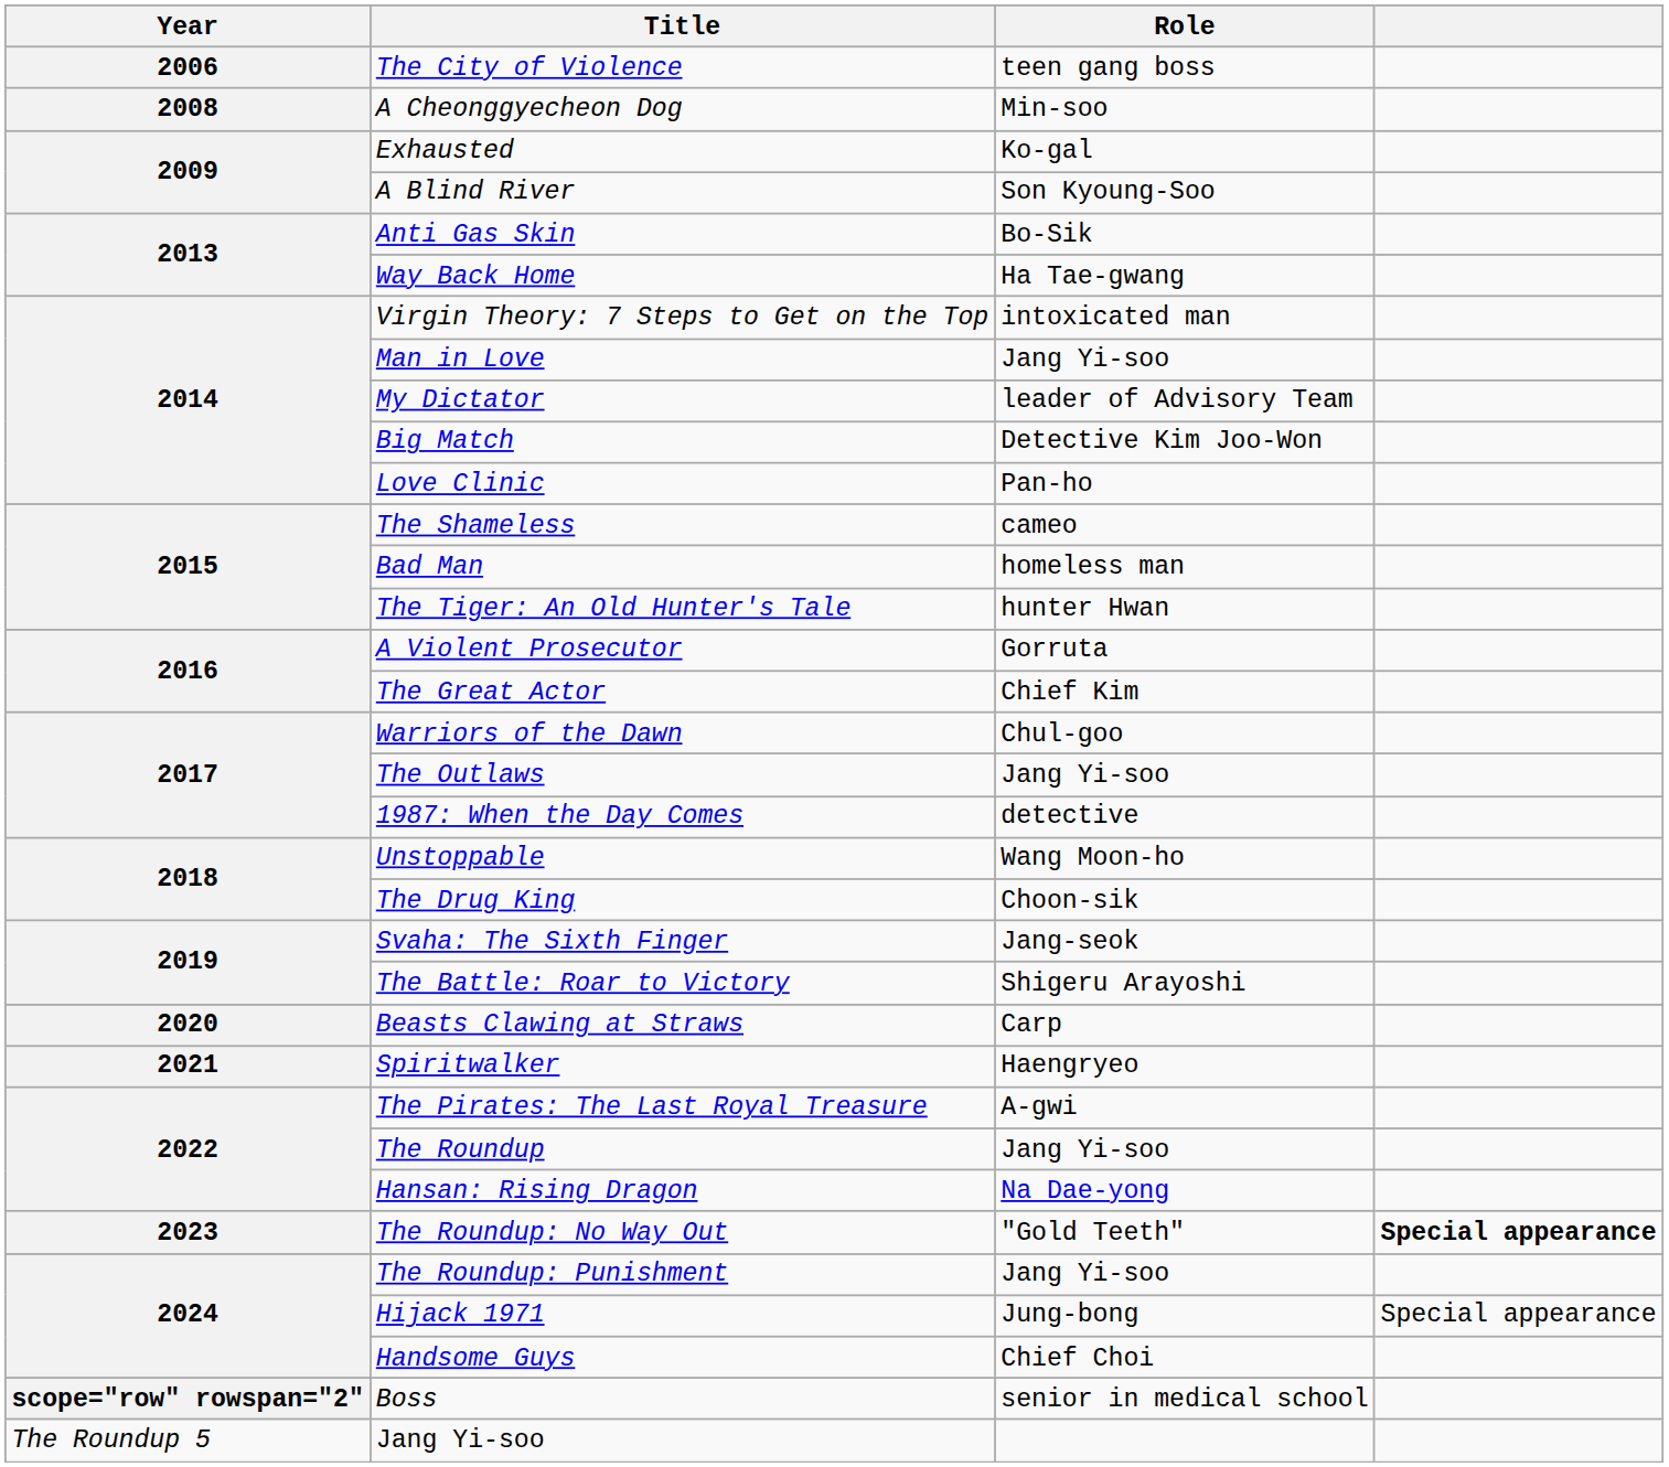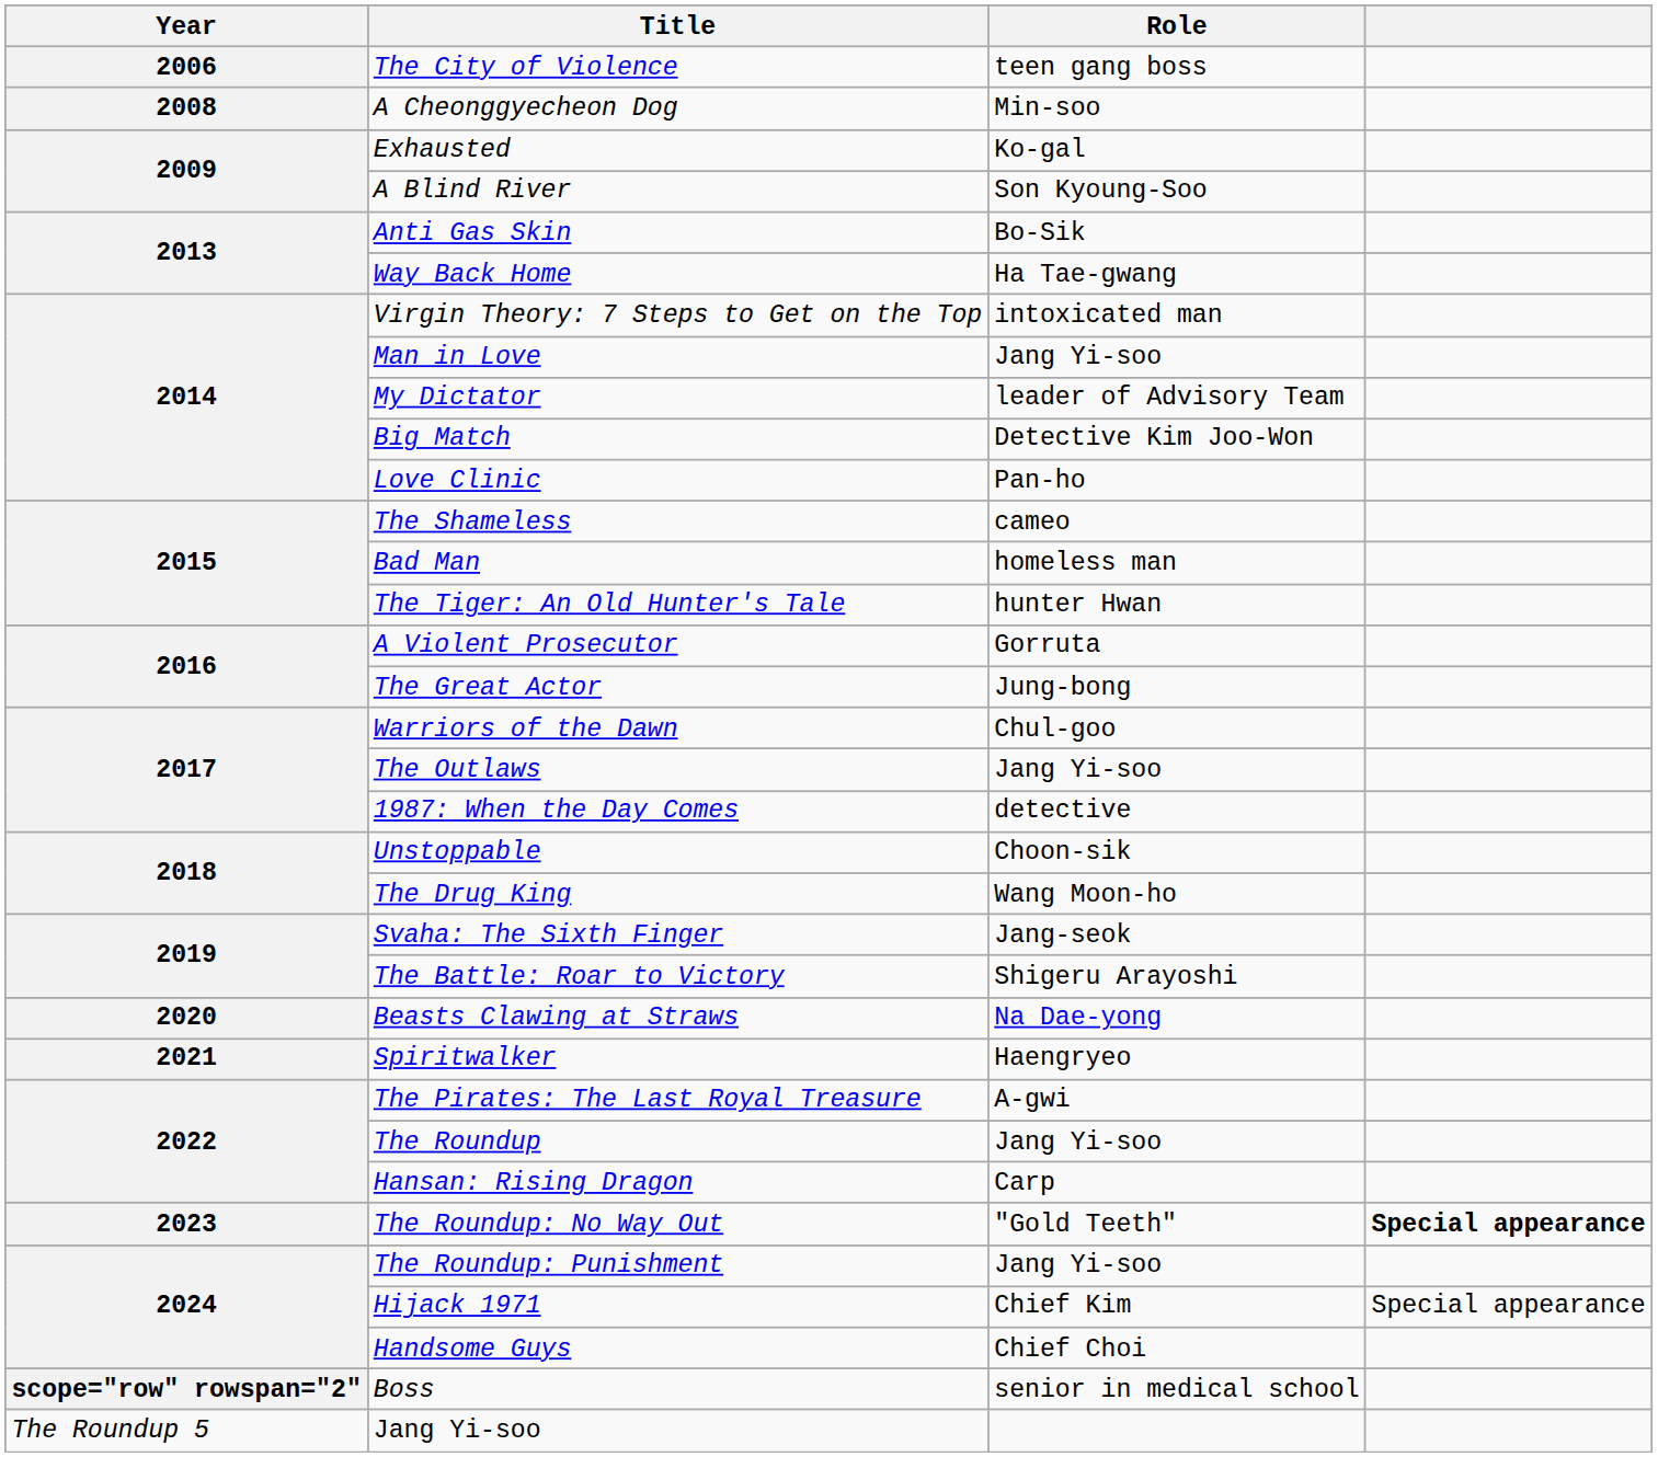The Great Actor | Role: Chief Kim -> Jung-bong
Unstoppable | Role: Wang Moon-ho -> Choon-sik
The Drug King | Role: Choon-sik -> Wang Moon-ho
Beasts Clawing at Straws | Role: Carp -> Na Dae-yong
Hansan: Rising Dragon | Role: Na Dae-yong -> Carp
Hijack 1971 | Role: Jung-bong -> Chief Kim
